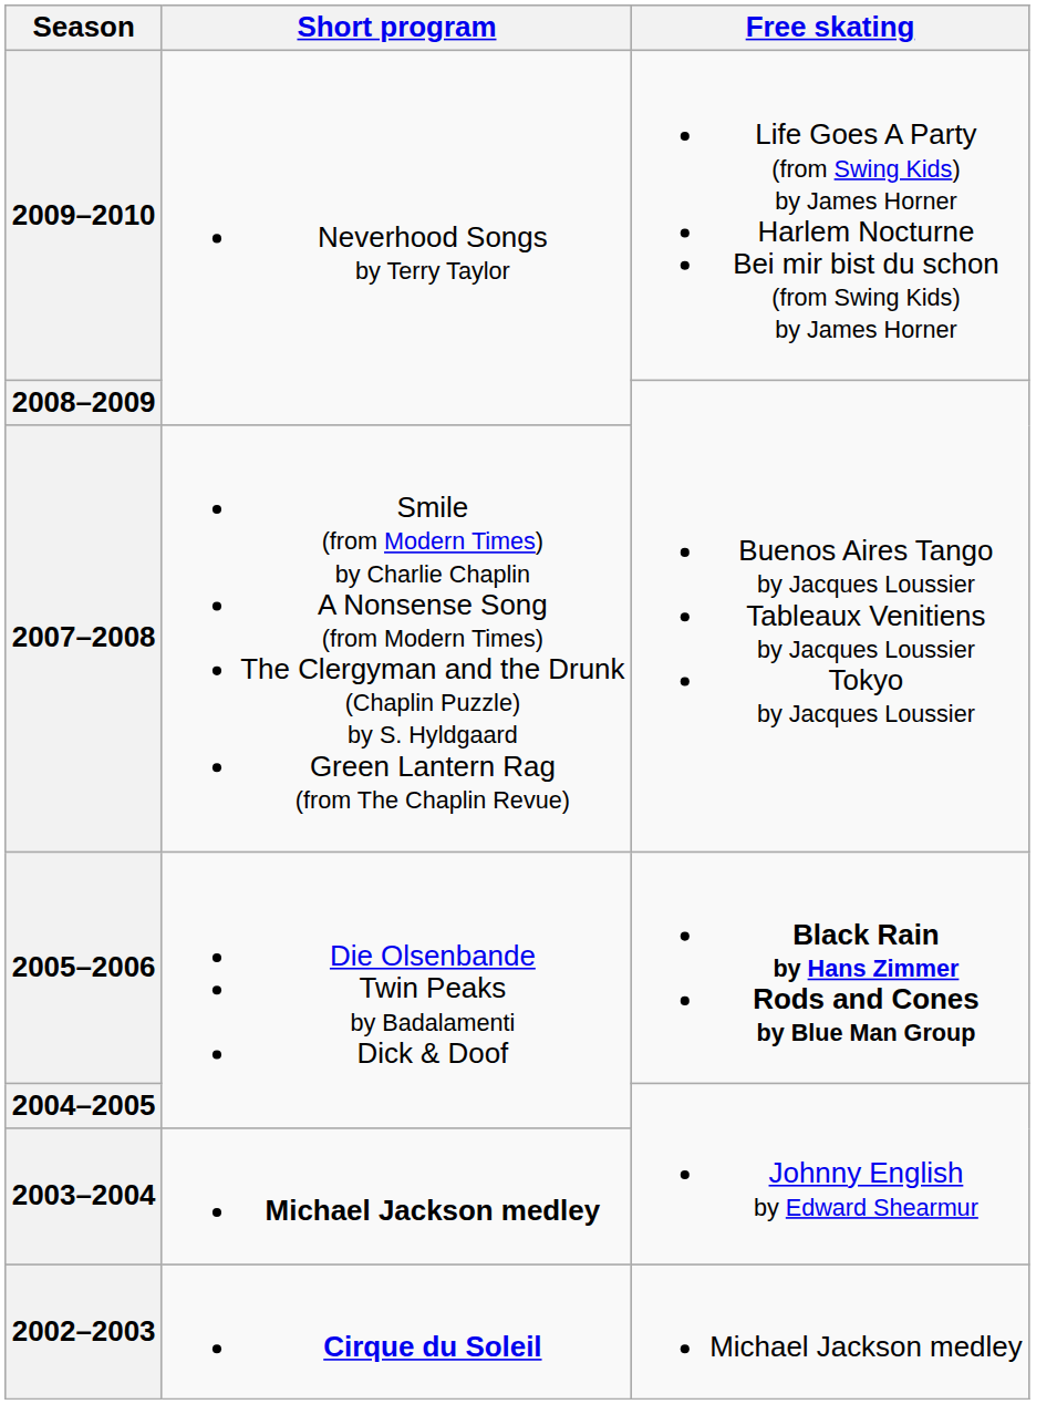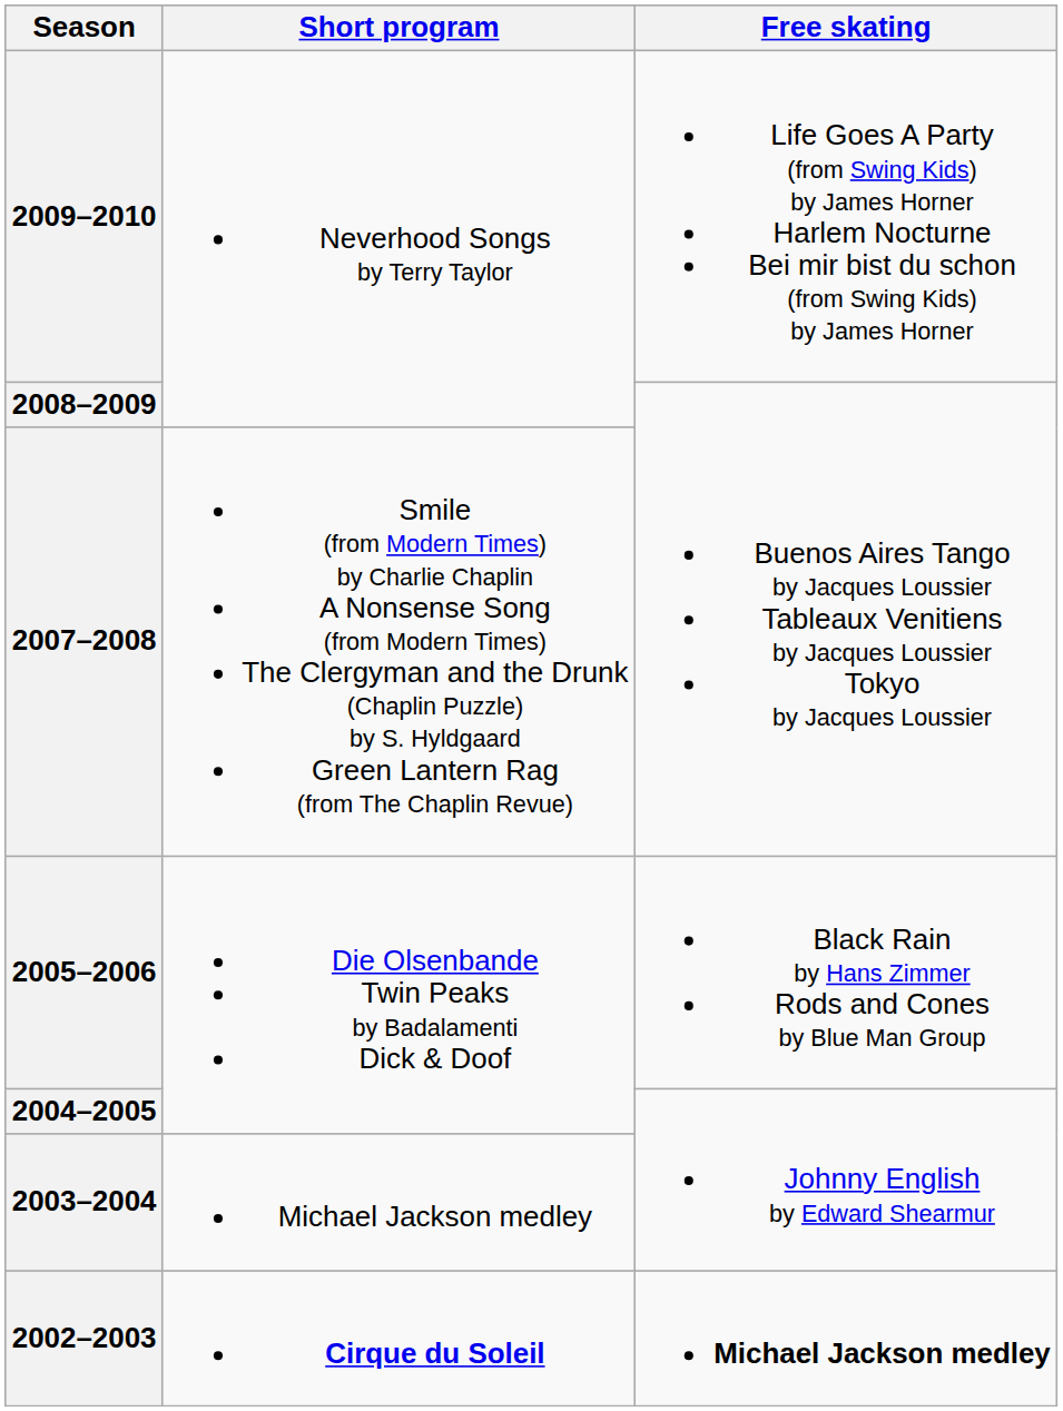2005–2006 | Free skating: bold -> normal
2003–2004 | Short program: bold -> normal
2002–2003 | Free skating: normal -> bold
